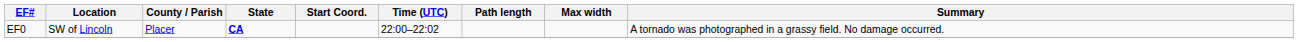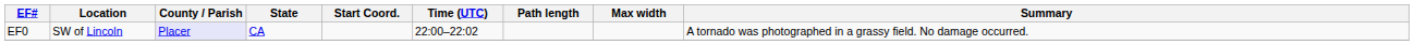EF0 | County / Parish: no background -> lavender background
EF0 | State: bold -> normal
